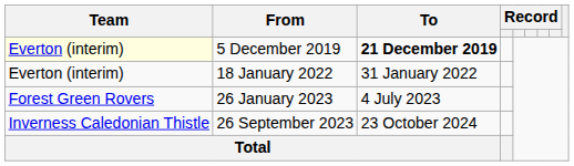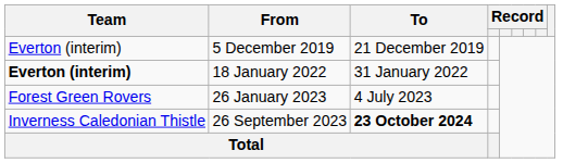5 December 2019 | Team: lightyellow background -> no background
5 December 2019 | To: bold -> normal
18 January 2022 | Team: normal -> bold
26 September 2023 | To: normal -> bold
